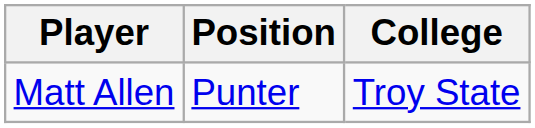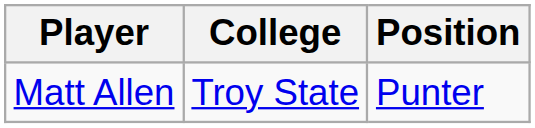columns swapped: Position <-> College
